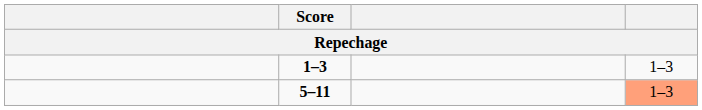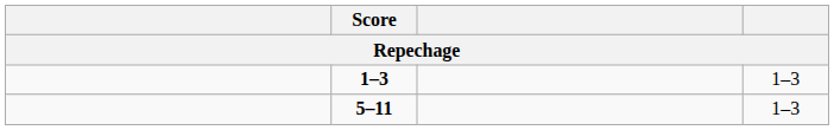5–11 | column 4: lightsalmon background -> no background
